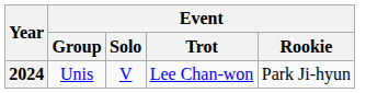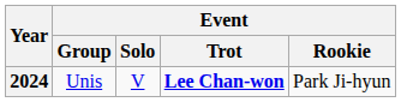2024 | Event / Trot: normal -> bold
